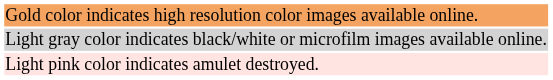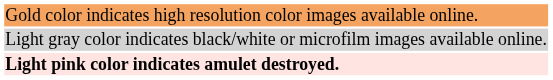row 3 | column 1: normal -> bold
